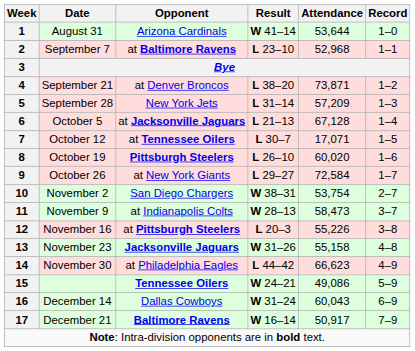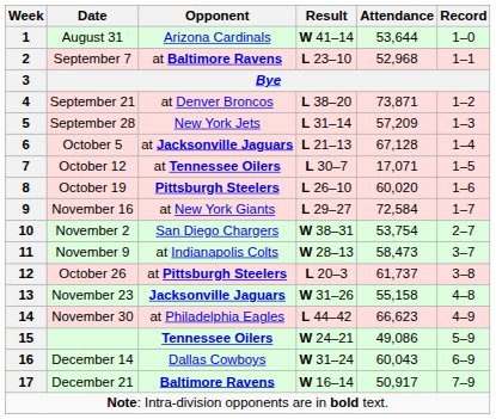9 | Date: October 26 -> November 16
12 | Date: November 16 -> October 26
12 | Attendance: 55,226 -> 61,737
